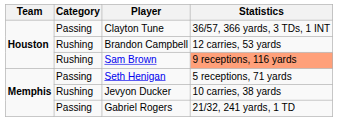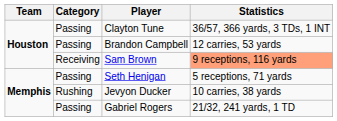Brandon Campbell | Category: Rushing -> Passing
Sam Brown | Category: Rushing -> Receiving
